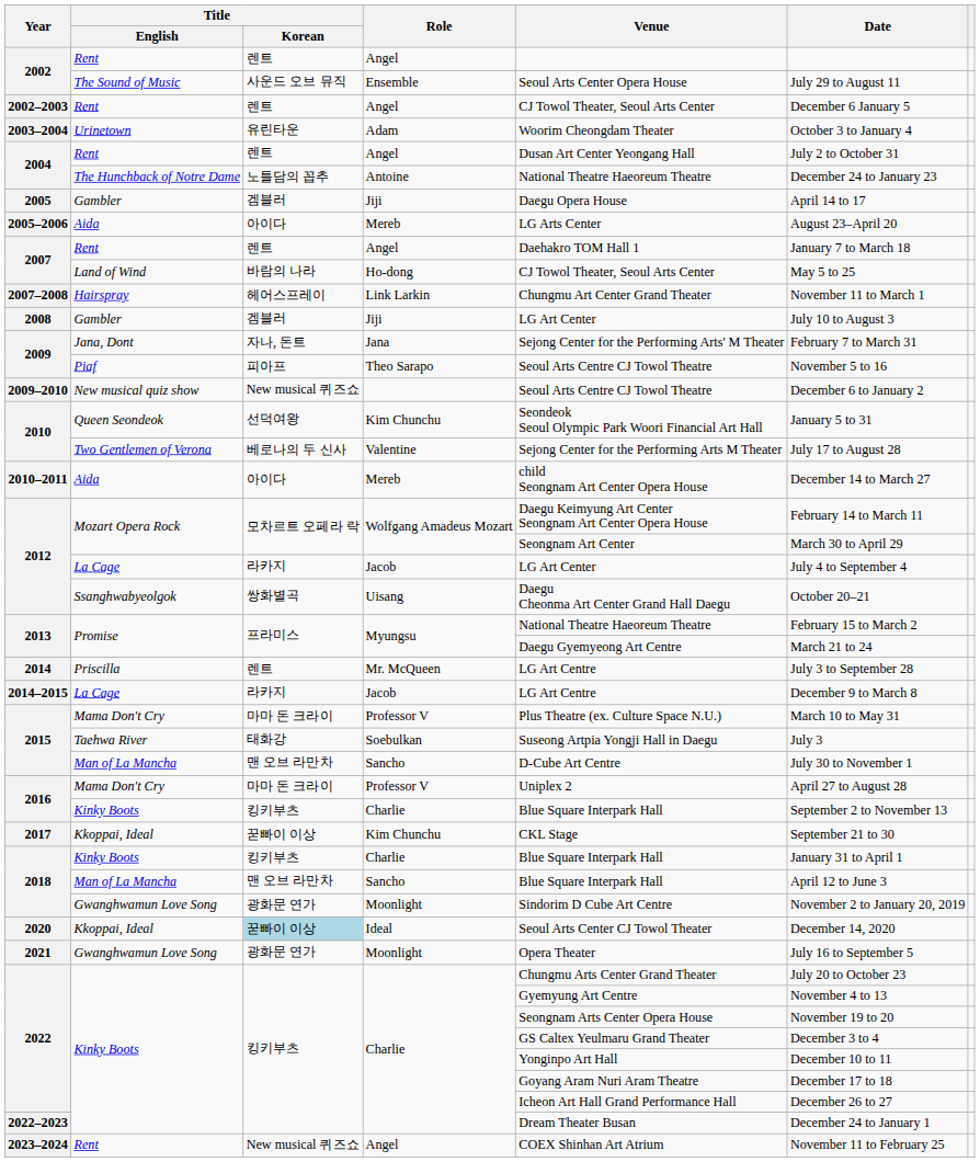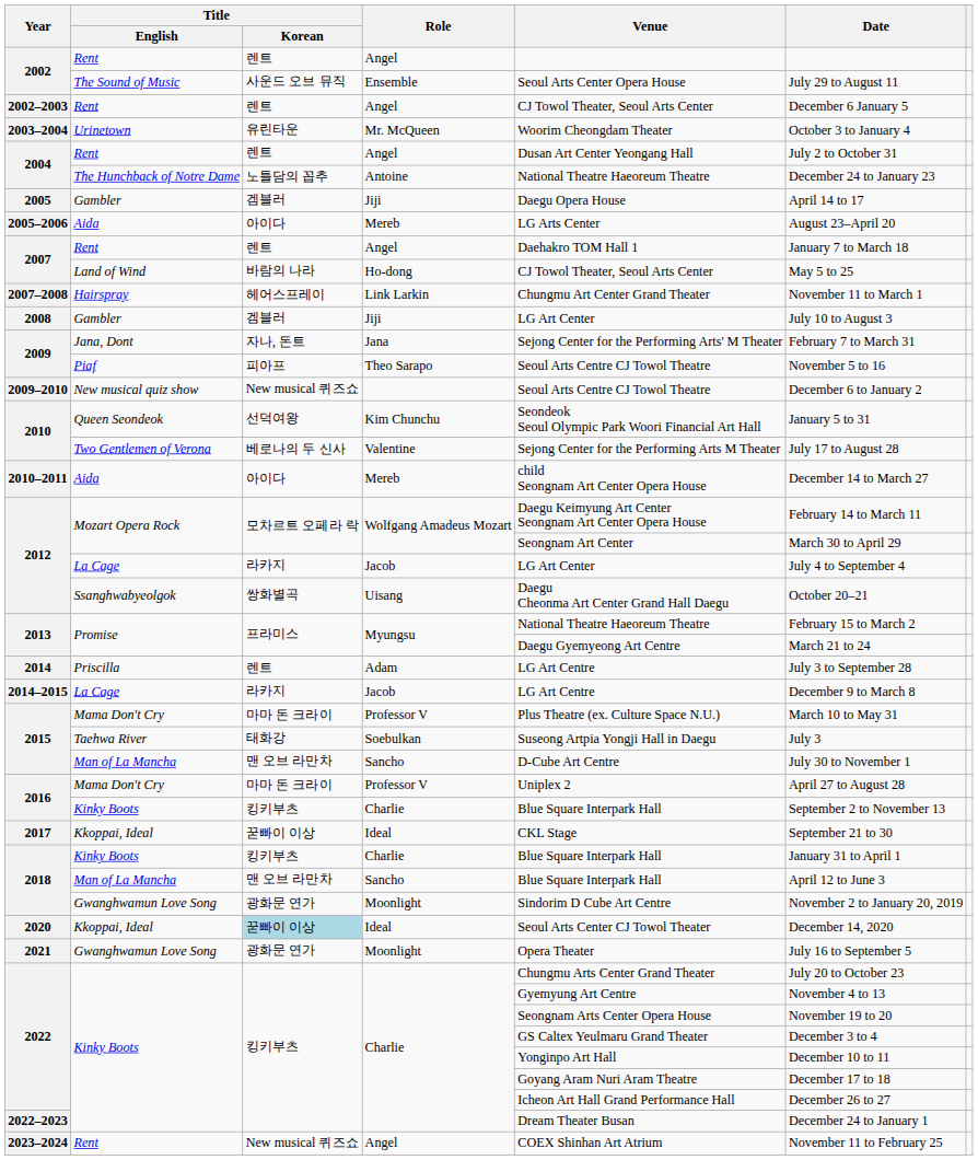2003–2004 | Role: Adam -> Mr. McQueen
2014 | Role: Mr. McQueen -> Adam
2017 | Role: Kim Chunchu -> Ideal
